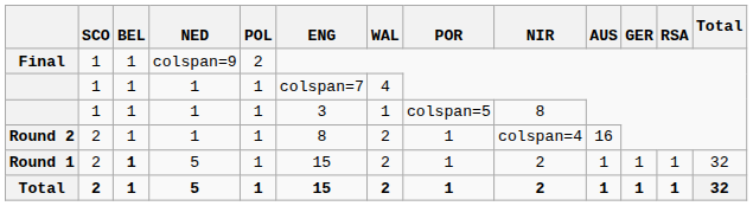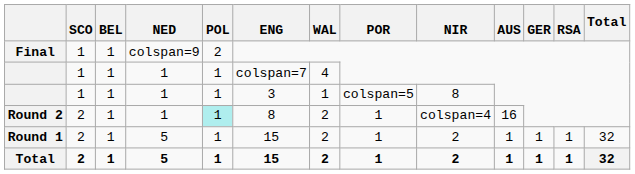Round 2 | POL: no background -> paleturquoise background
Round 1 | BEL: bold -> normal
